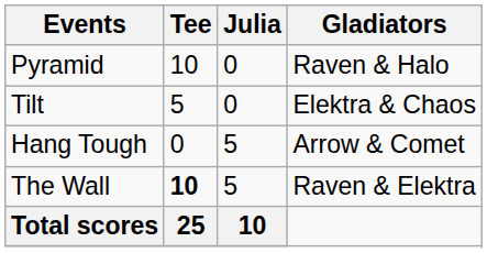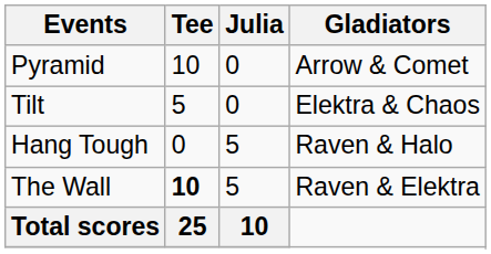Pyramid | Gladiators: Raven & Halo -> Arrow & Comet
Hang Tough | Gladiators: Arrow & Comet -> Raven & Halo
